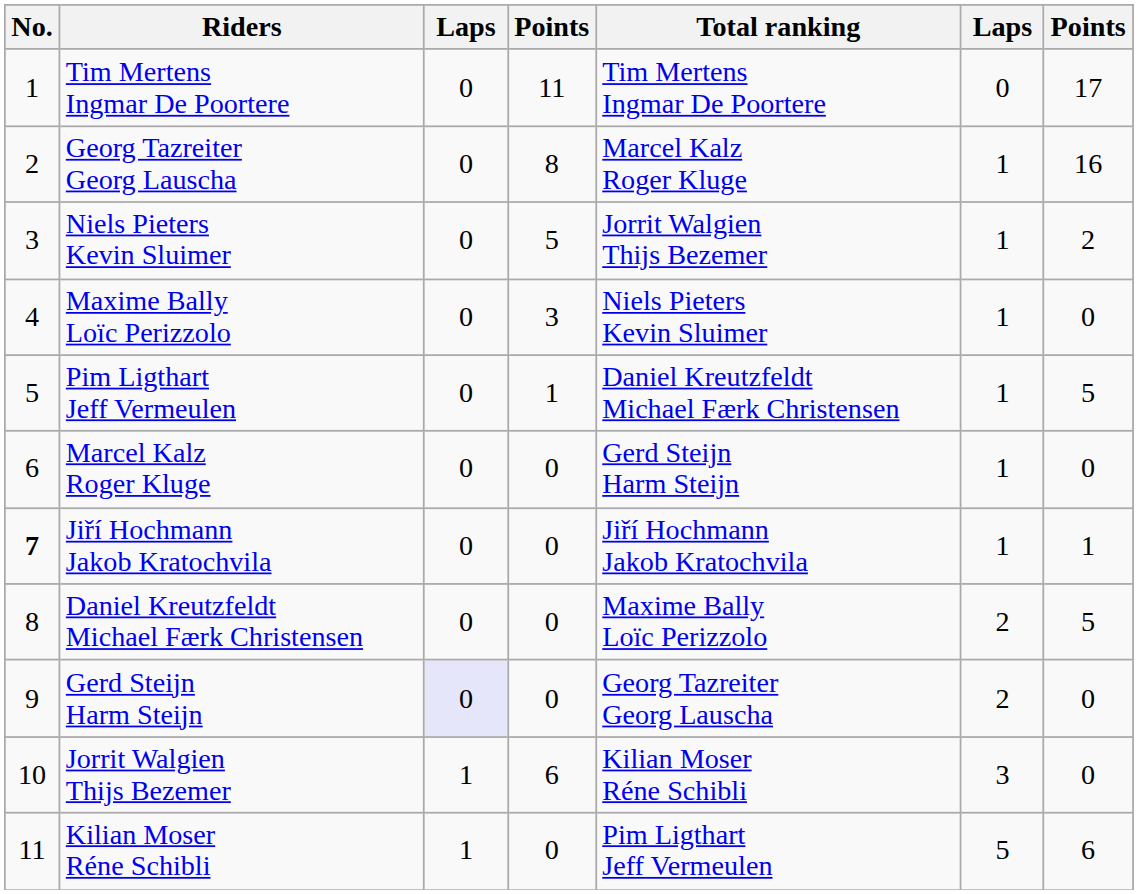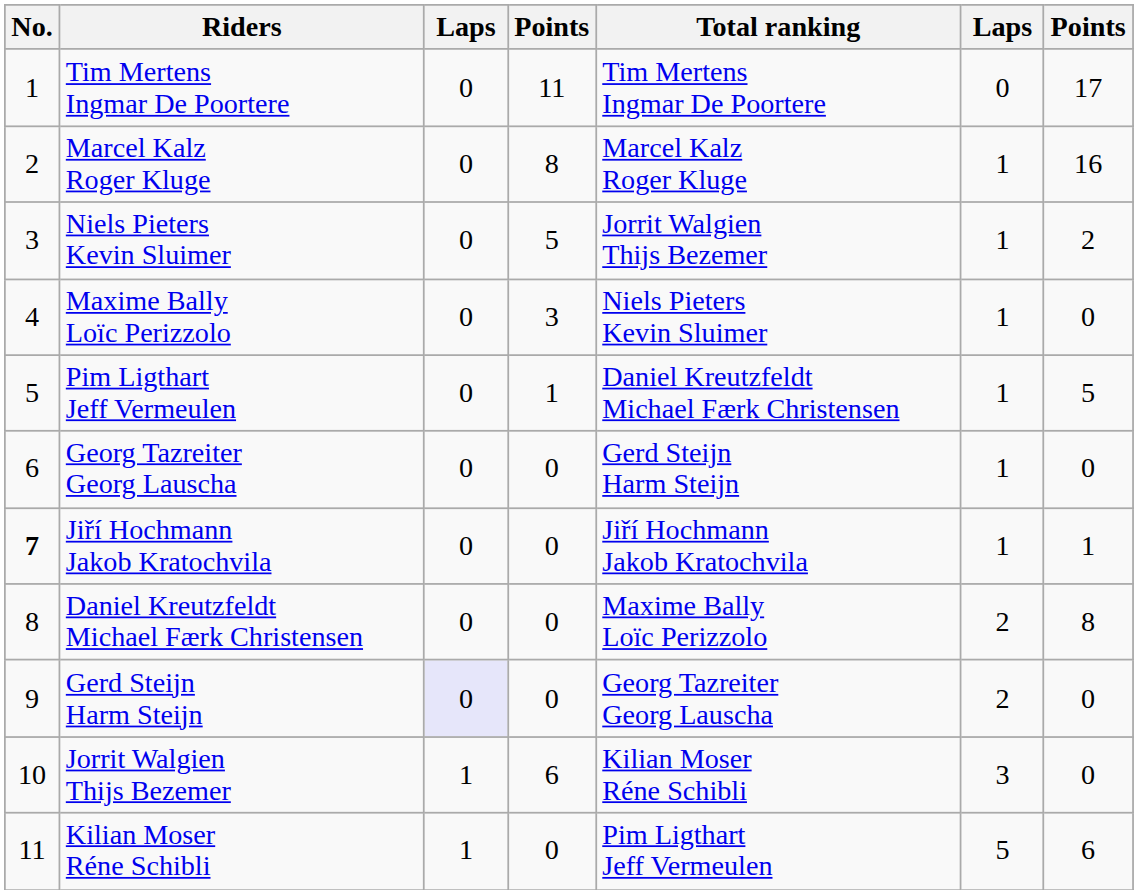row 3 | Riders: Georg Tazreiter Georg Lauscha -> Marcel Kalz Roger Kluge
row 7 | Riders: Marcel Kalz Roger Kluge -> Georg Tazreiter Georg Lauscha
row 9 | column 7: 5 -> 8
